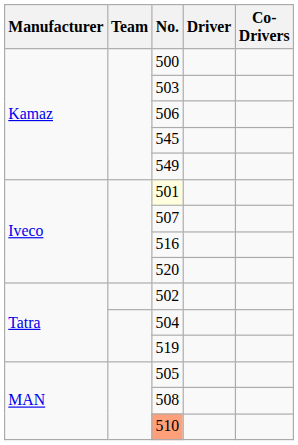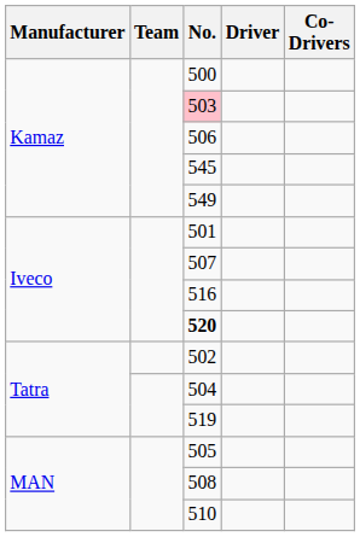503 | No.: no background -> pink background
501 | No.: lightyellow background -> no background
520 | No.: normal -> bold
510 | No.: lightsalmon background -> no background
